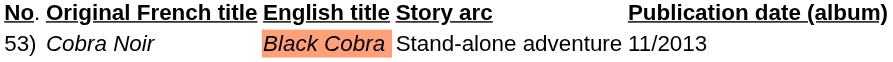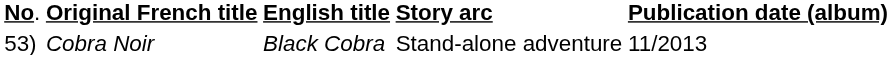Cobra Noir | column 3: lightsalmon background -> no background
